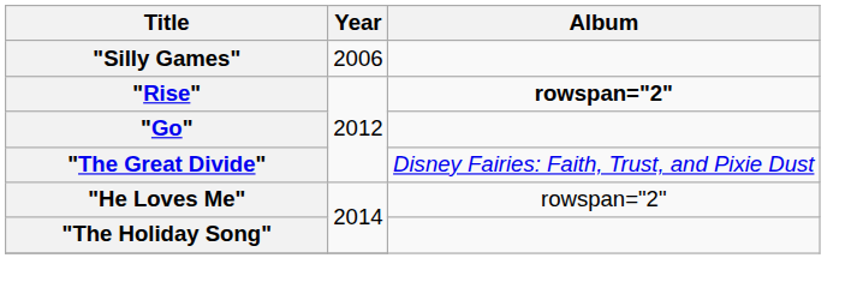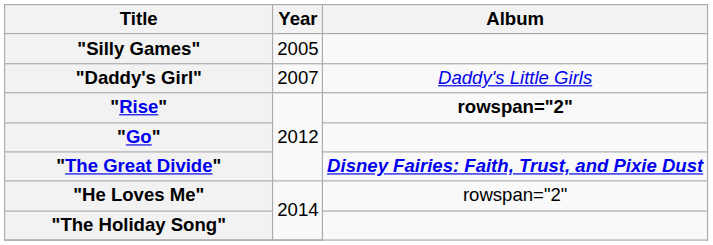"Silly Games" | Year: 2006 -> 2005
+ row: "Daddy's Girl" | 2007 | Daddy's Little Girls
"The Great Divide" | Album: normal -> bold
